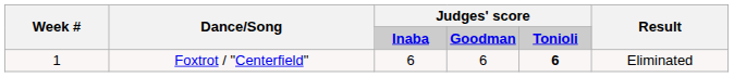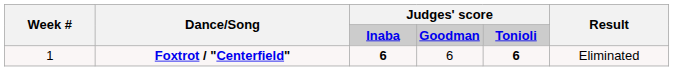1 | Dance/Song: normal -> bold
1 | column 3: normal -> bold
